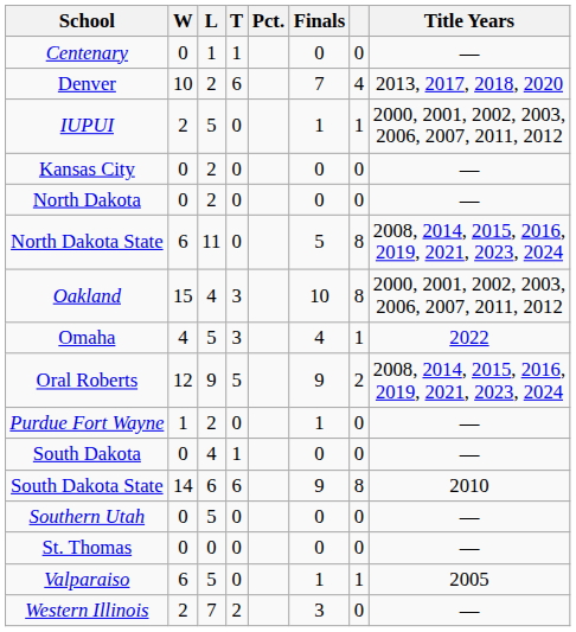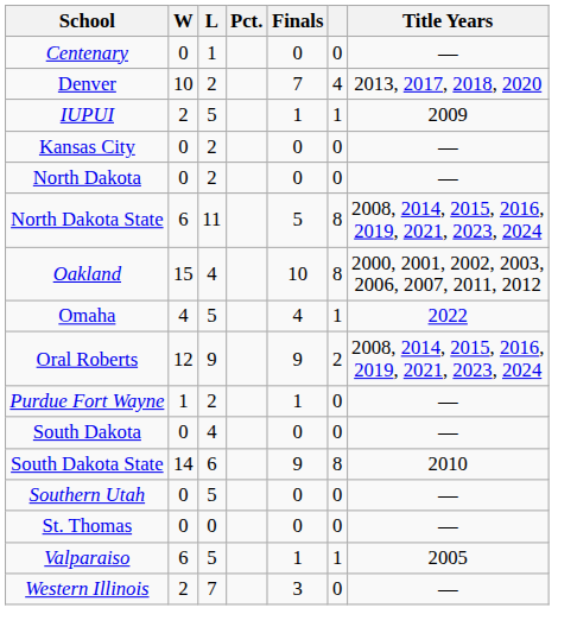- column: T | 1 | 6 | 0 | 0 | 0 | 0 | 3 | 3 | 5 | 0 | 1 | 6 | 0 | 0 | 0 | 2
IUPUI | Title Years: 2000, 2001, 2002, 2003, 2006, 2007, 2011, 2012 -> 2009
